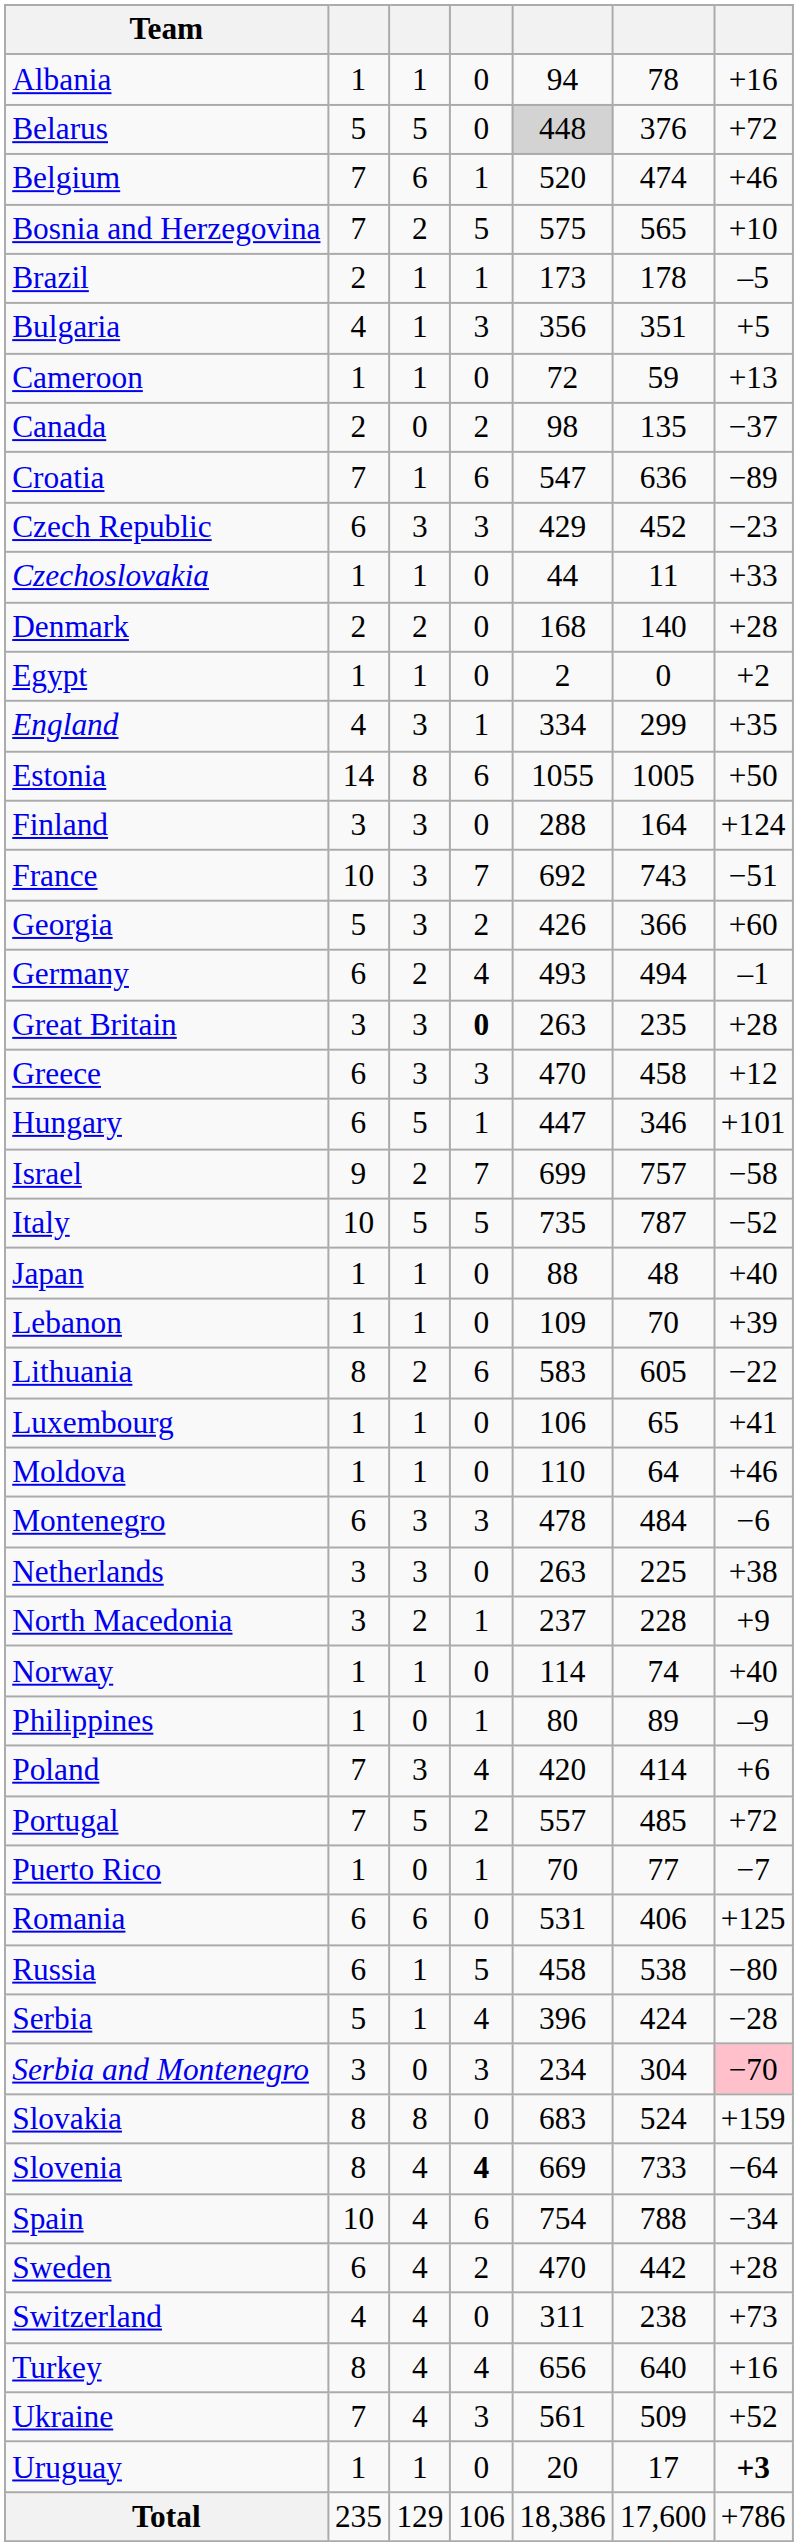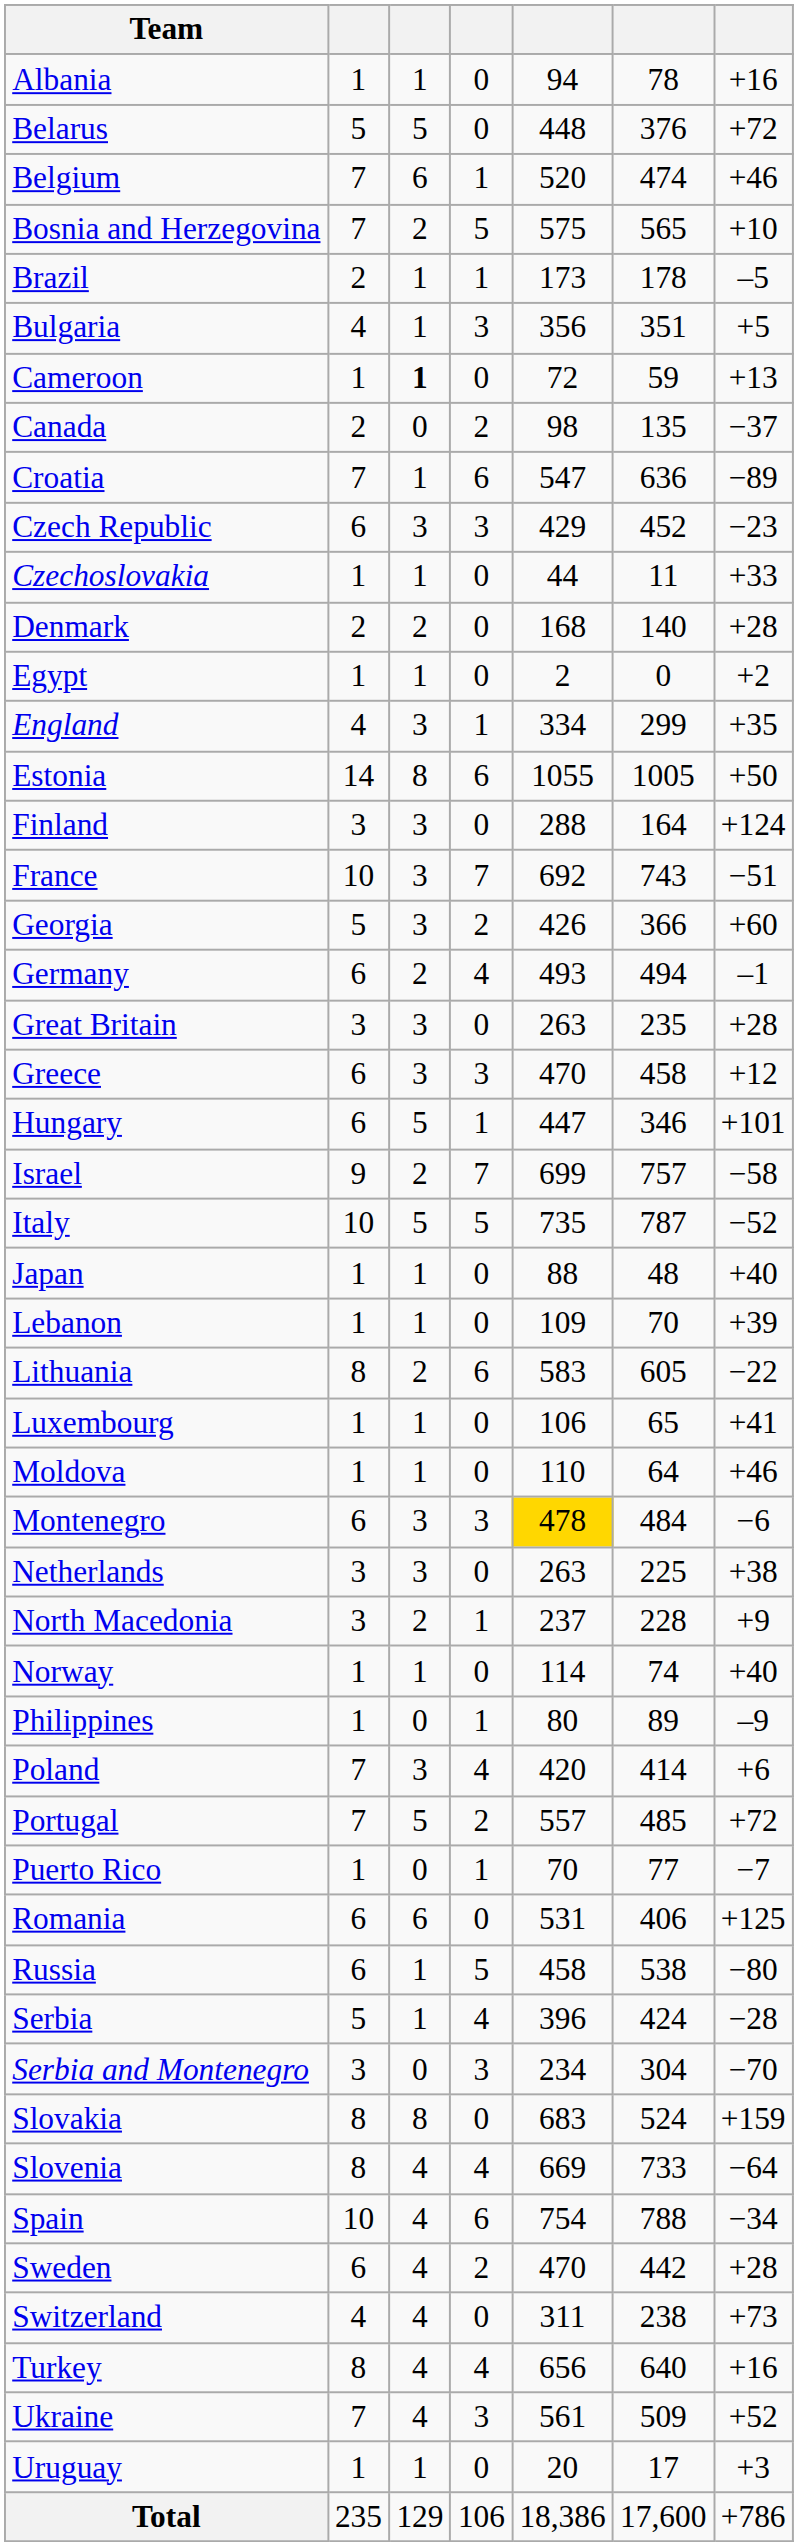Belarus | column 5: lightgrey background -> no background
Cameroon | column 3: normal -> bold
Great Britain | column 4: bold -> normal
Montenegro | column 5: no background -> gold background
Serbia and Montenegro | column 7: pink background -> no background
Slovenia | column 4: bold -> normal
Uruguay | column 7: bold -> normal
